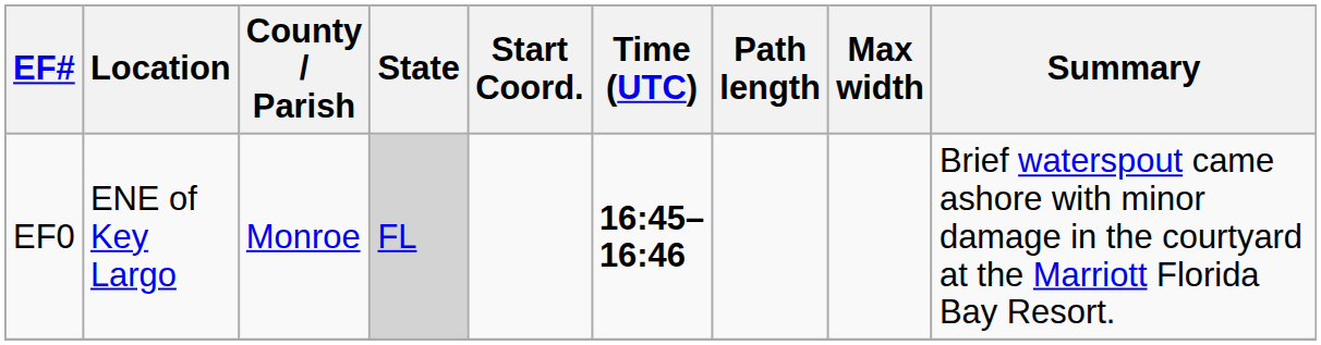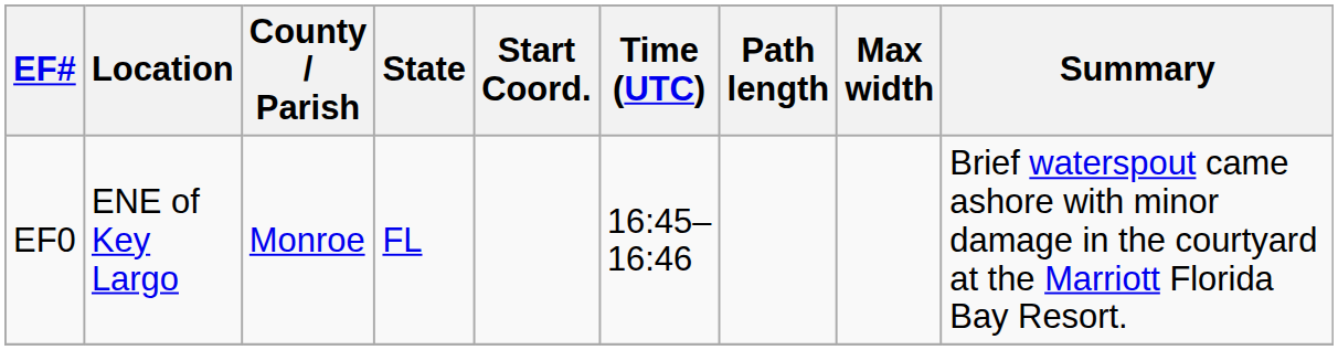EF0 | State: lightgrey background -> no background
EF0 | Time (UTC): bold -> normal
